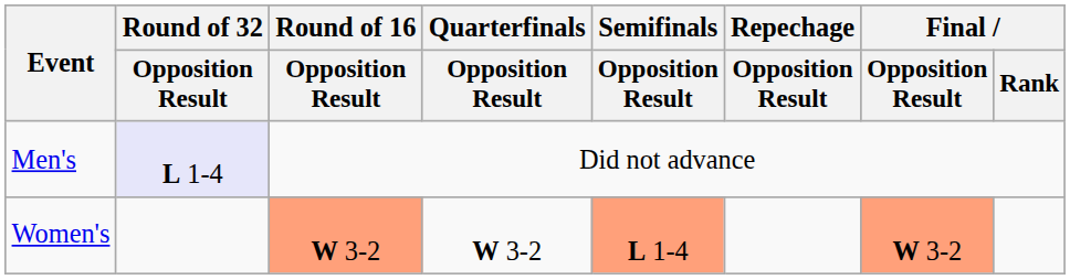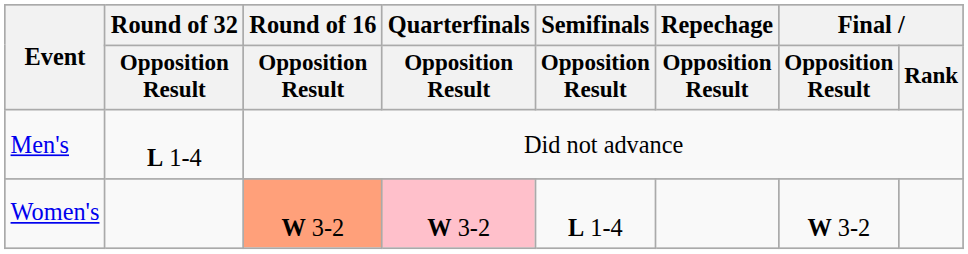Men's | Round of 32 / Opposition Result: lavender background -> no background
Women's | Quarterfinals / Opposition Result: no background -> pink background
Women's | Semifinals / Opposition Result: lightsalmon background -> no background
Women's | Final / Opposition Result: lightsalmon background -> no background
